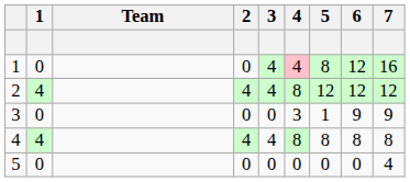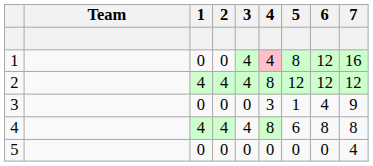columns swapped: Team <-> 1
row 5 | 6: 9 -> 4
row 6 | 5: 8 -> 6
